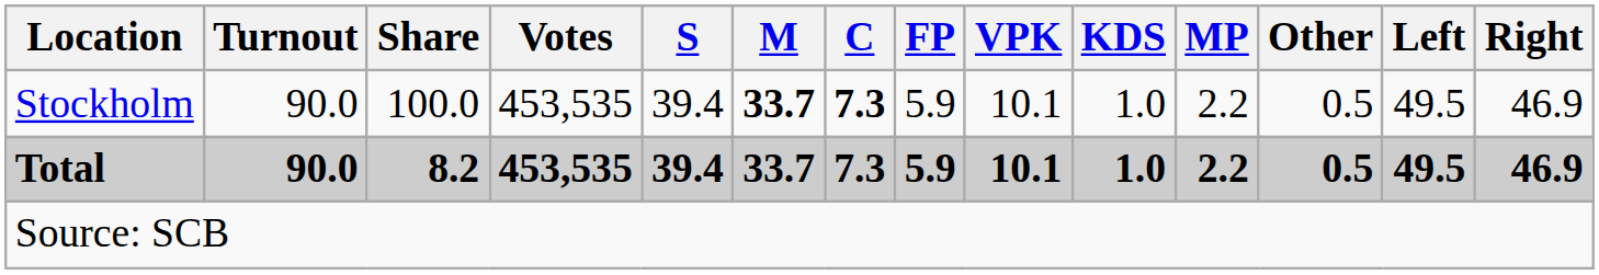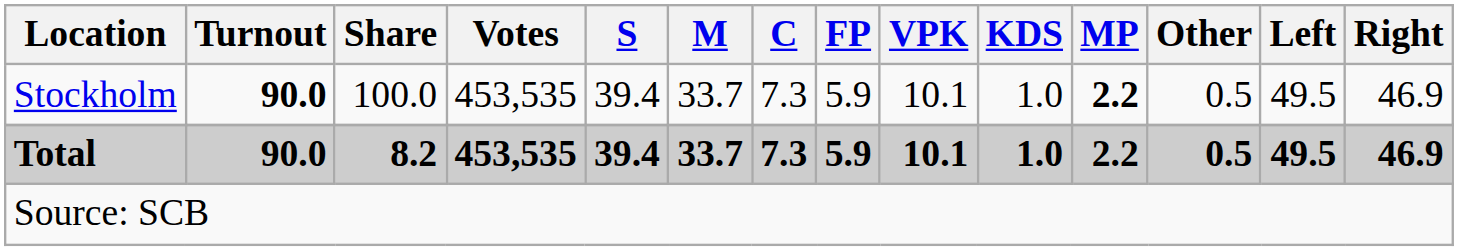Stockholm | Turnout: normal -> bold
Stockholm | M: bold -> normal
Stockholm | C: bold -> normal
Stockholm | MP: normal -> bold
